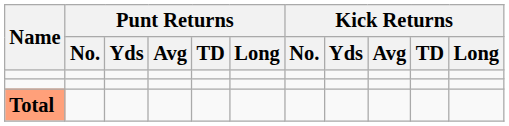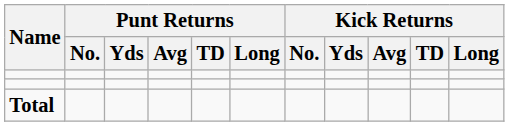row 5 | Name: lightsalmon background -> no background
